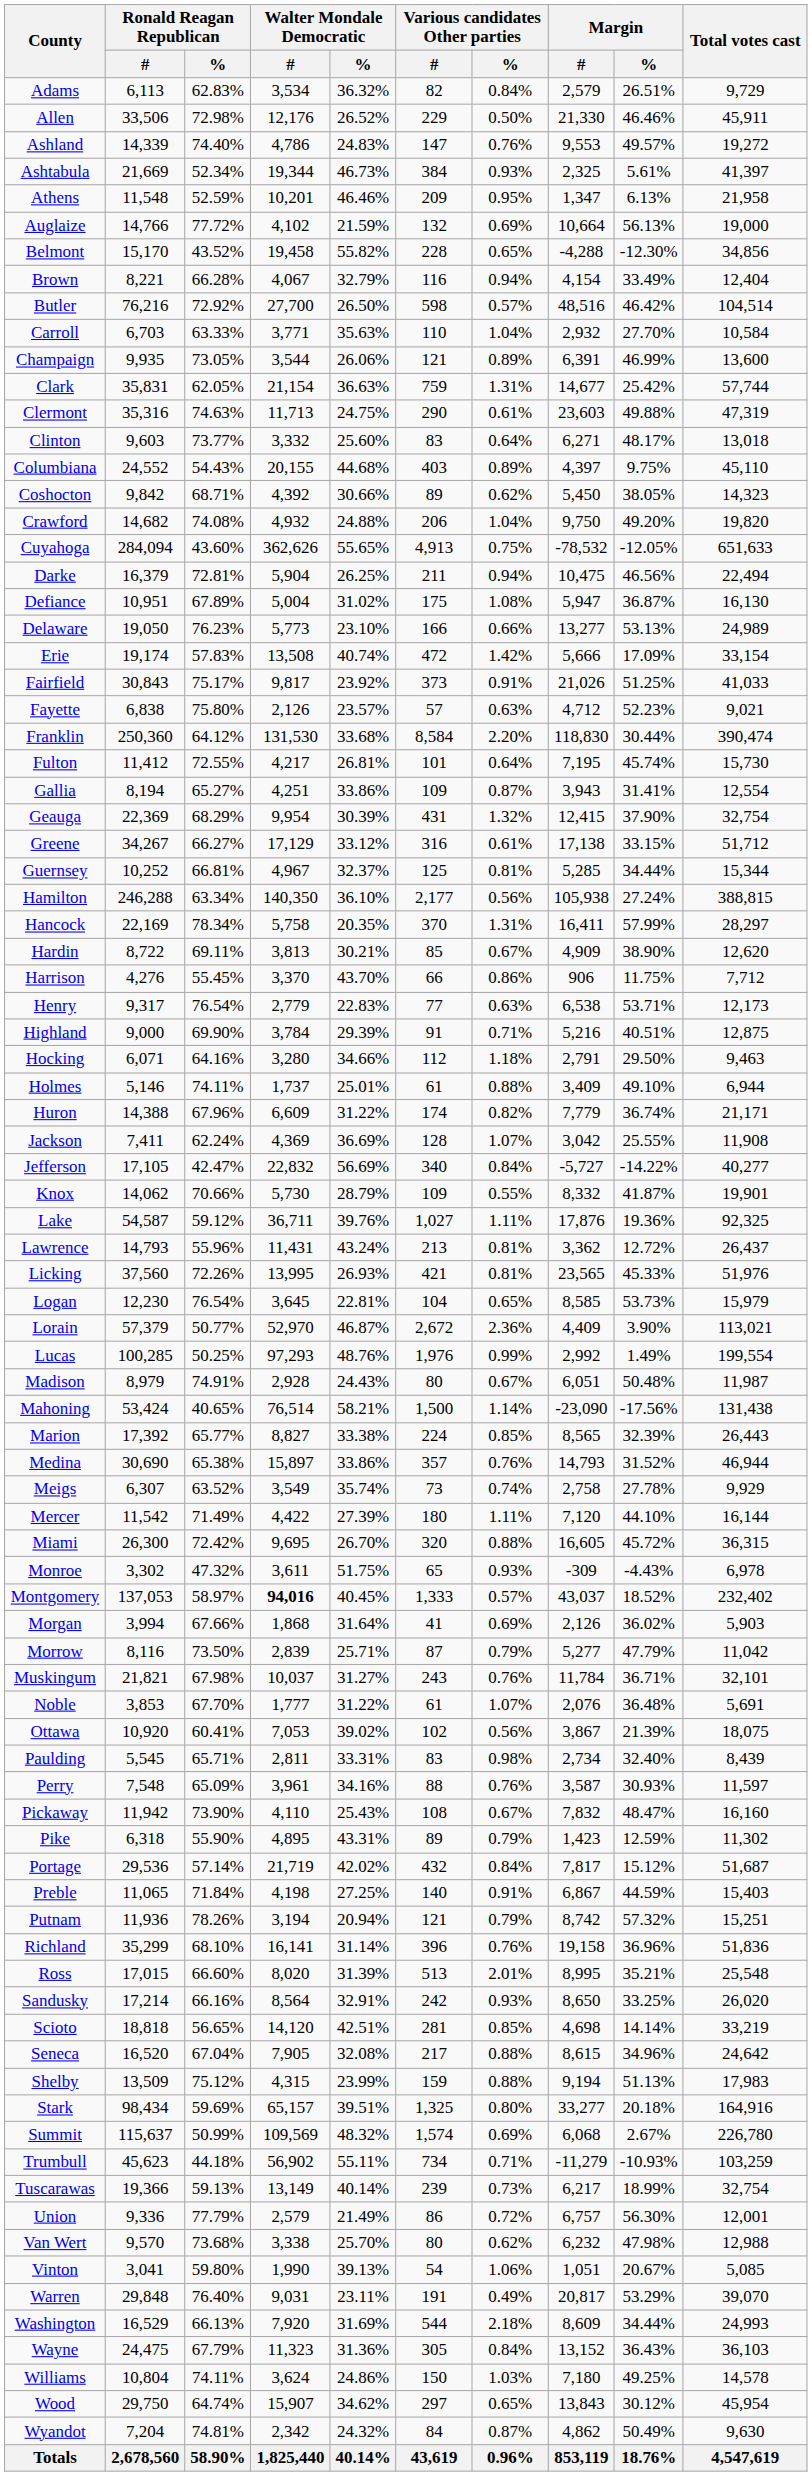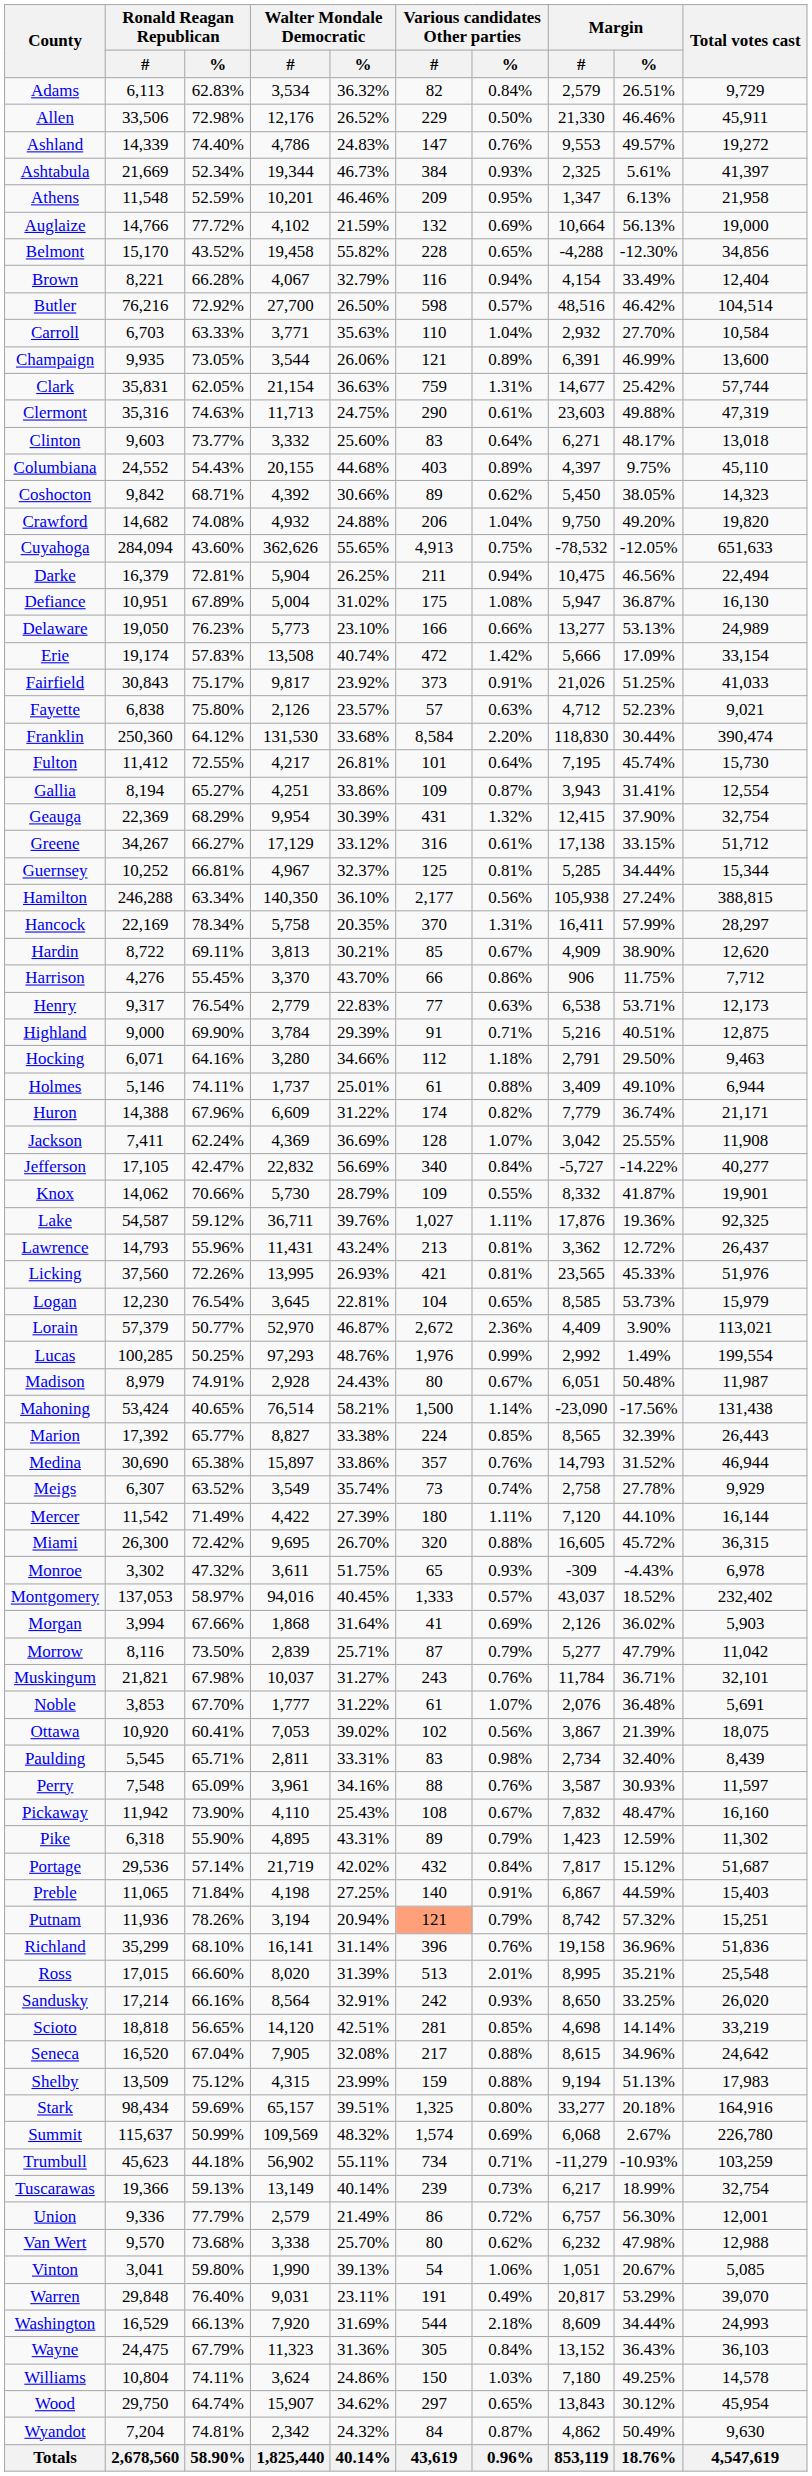Montgomery | Walter Mondale Democratic / #: bold -> normal
Putnam | Various candidates Other parties / #: no background -> lightsalmon background
